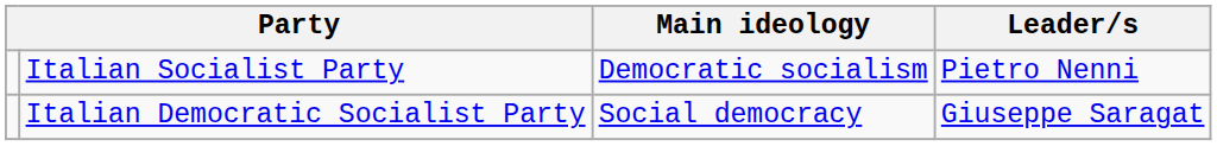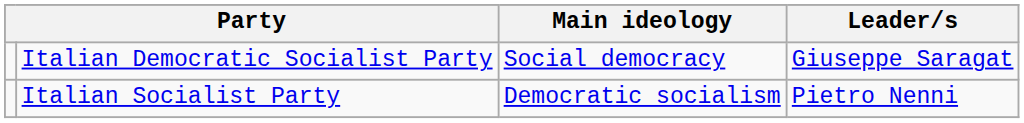rows swapped: Italian Socialist Party <-> Italian Democratic Socialist Party
